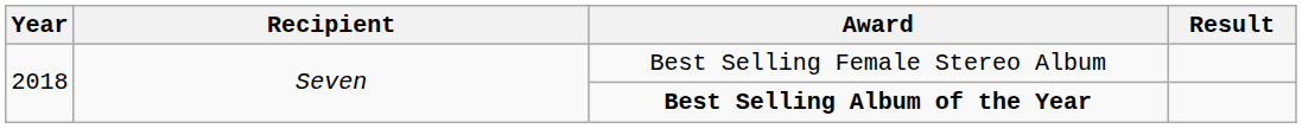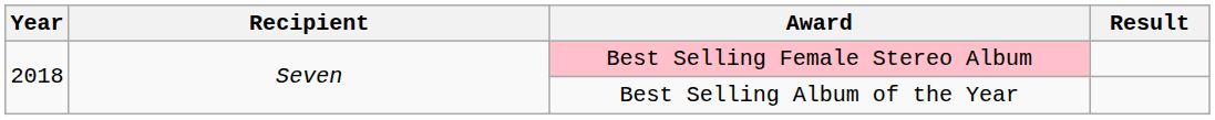Best Selling Female Stereo Album | Award: no background -> pink background
Best Selling Album of the Year | Award: bold -> normal
